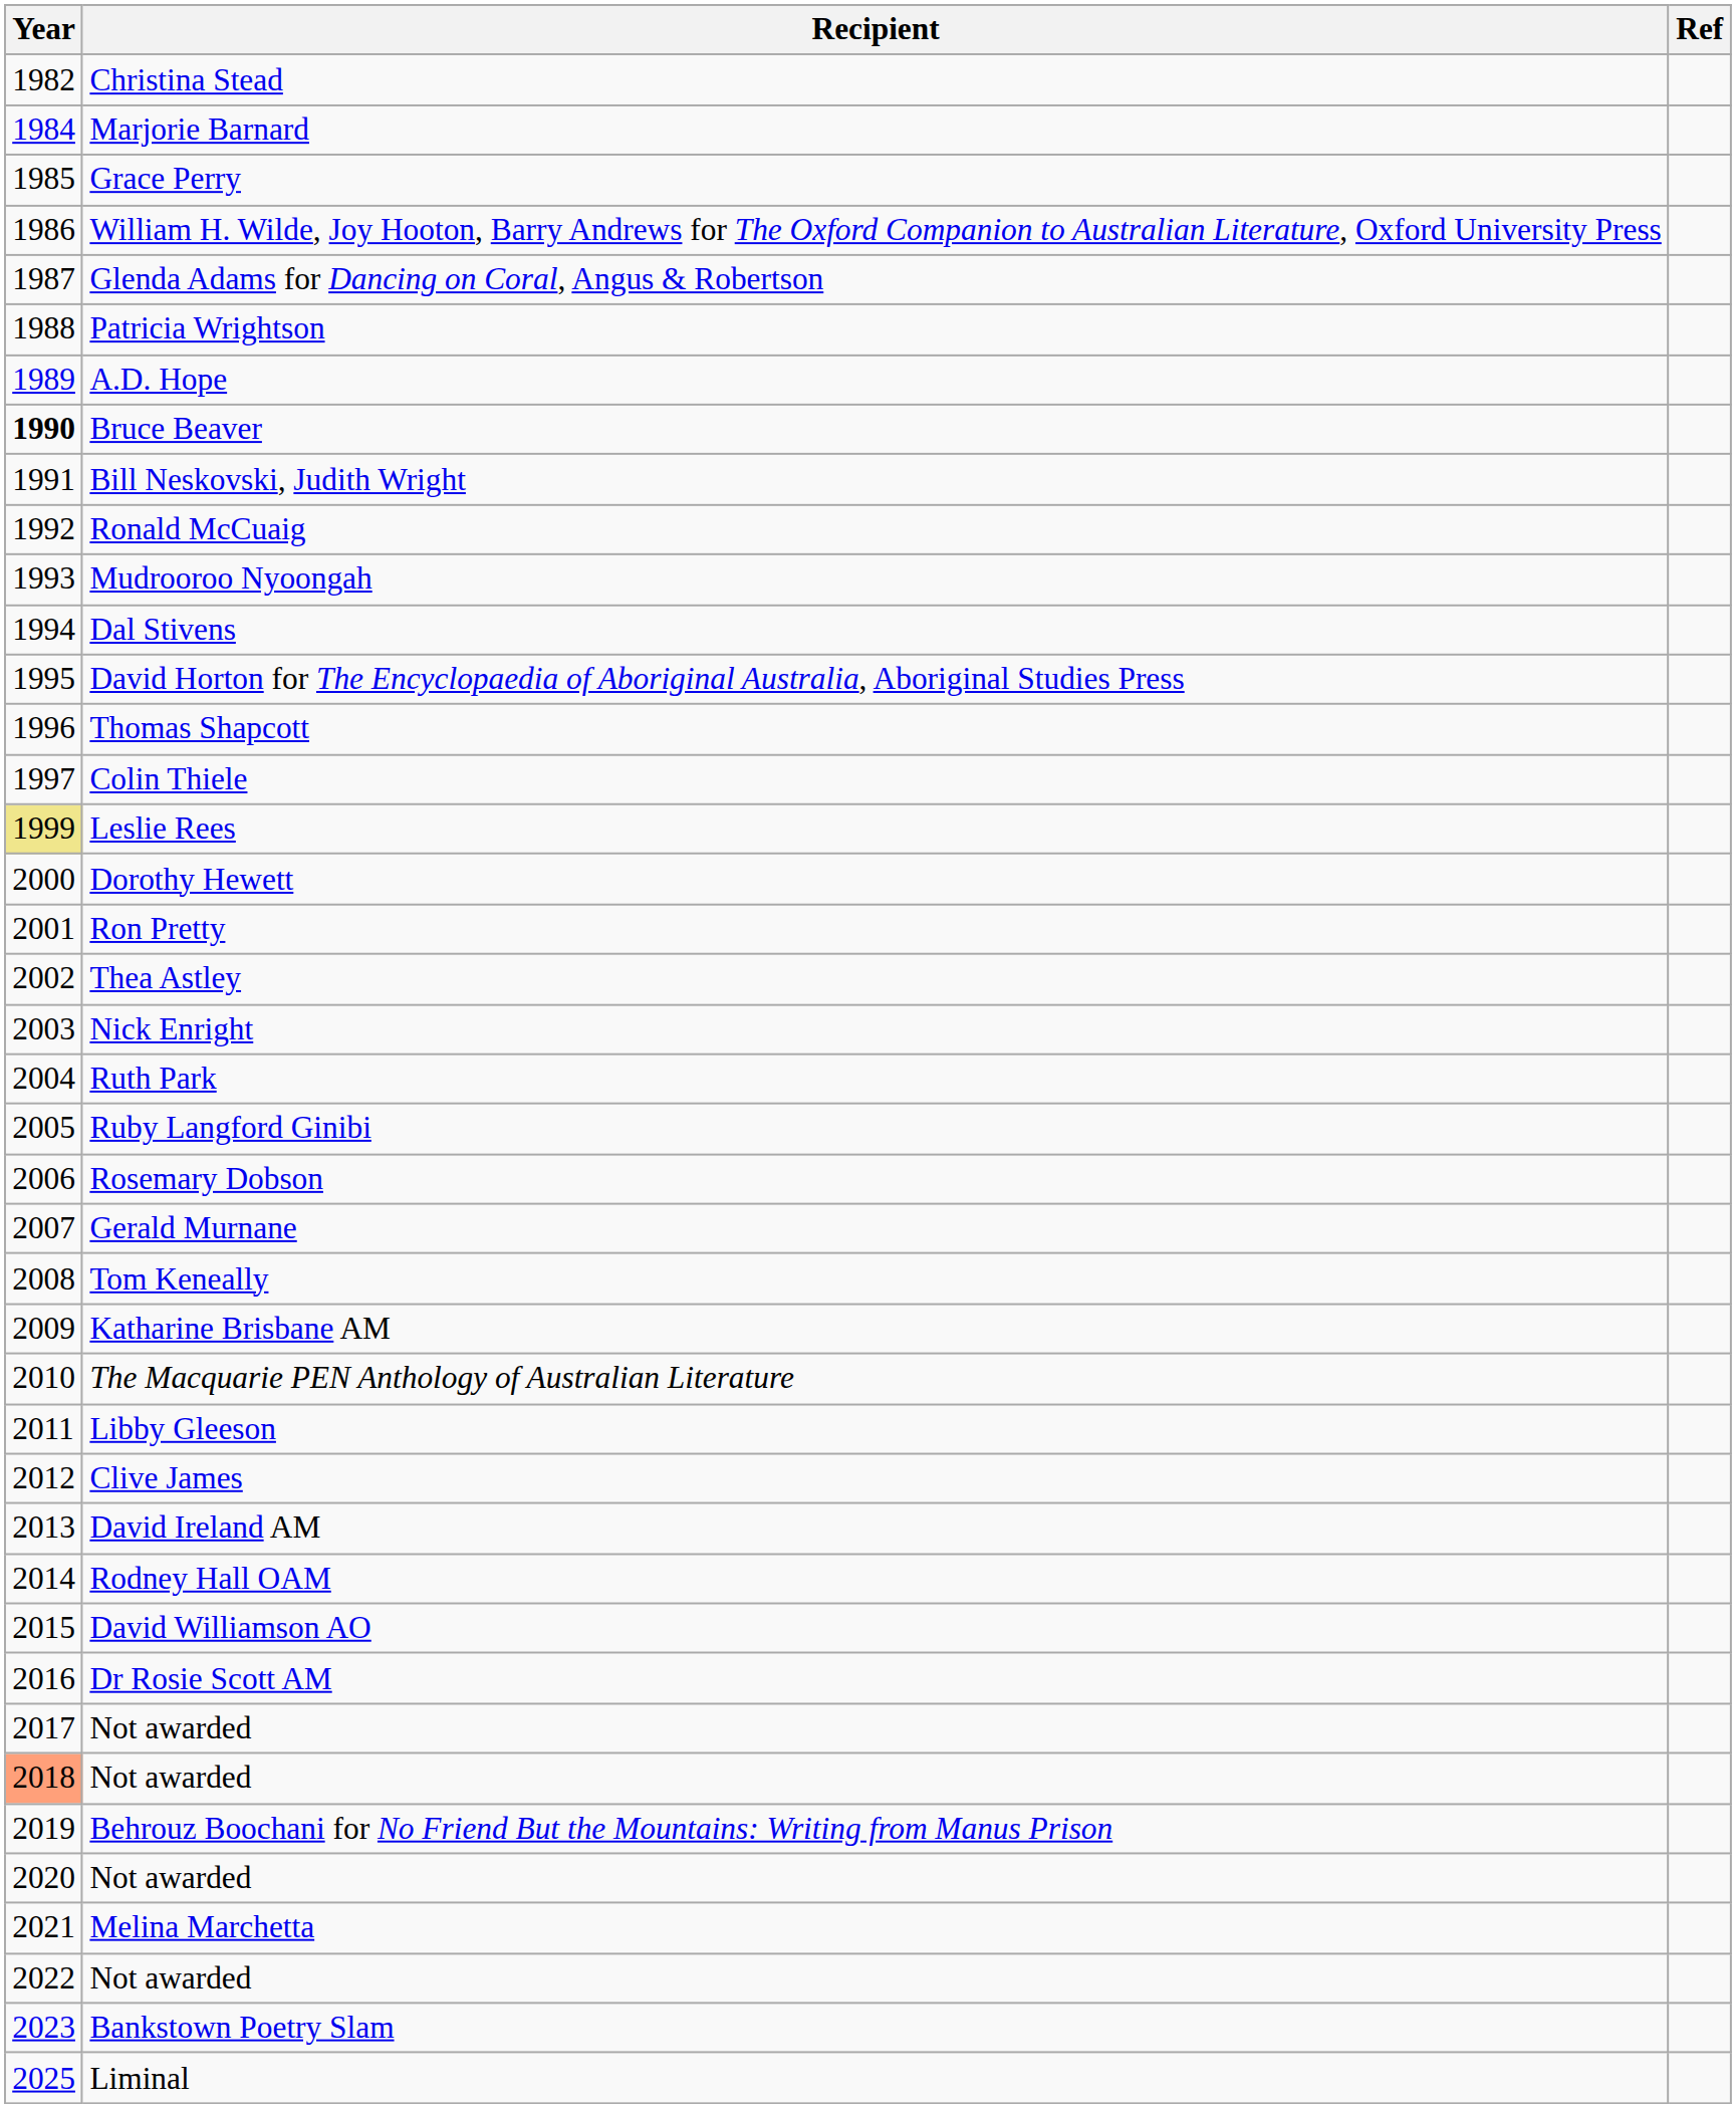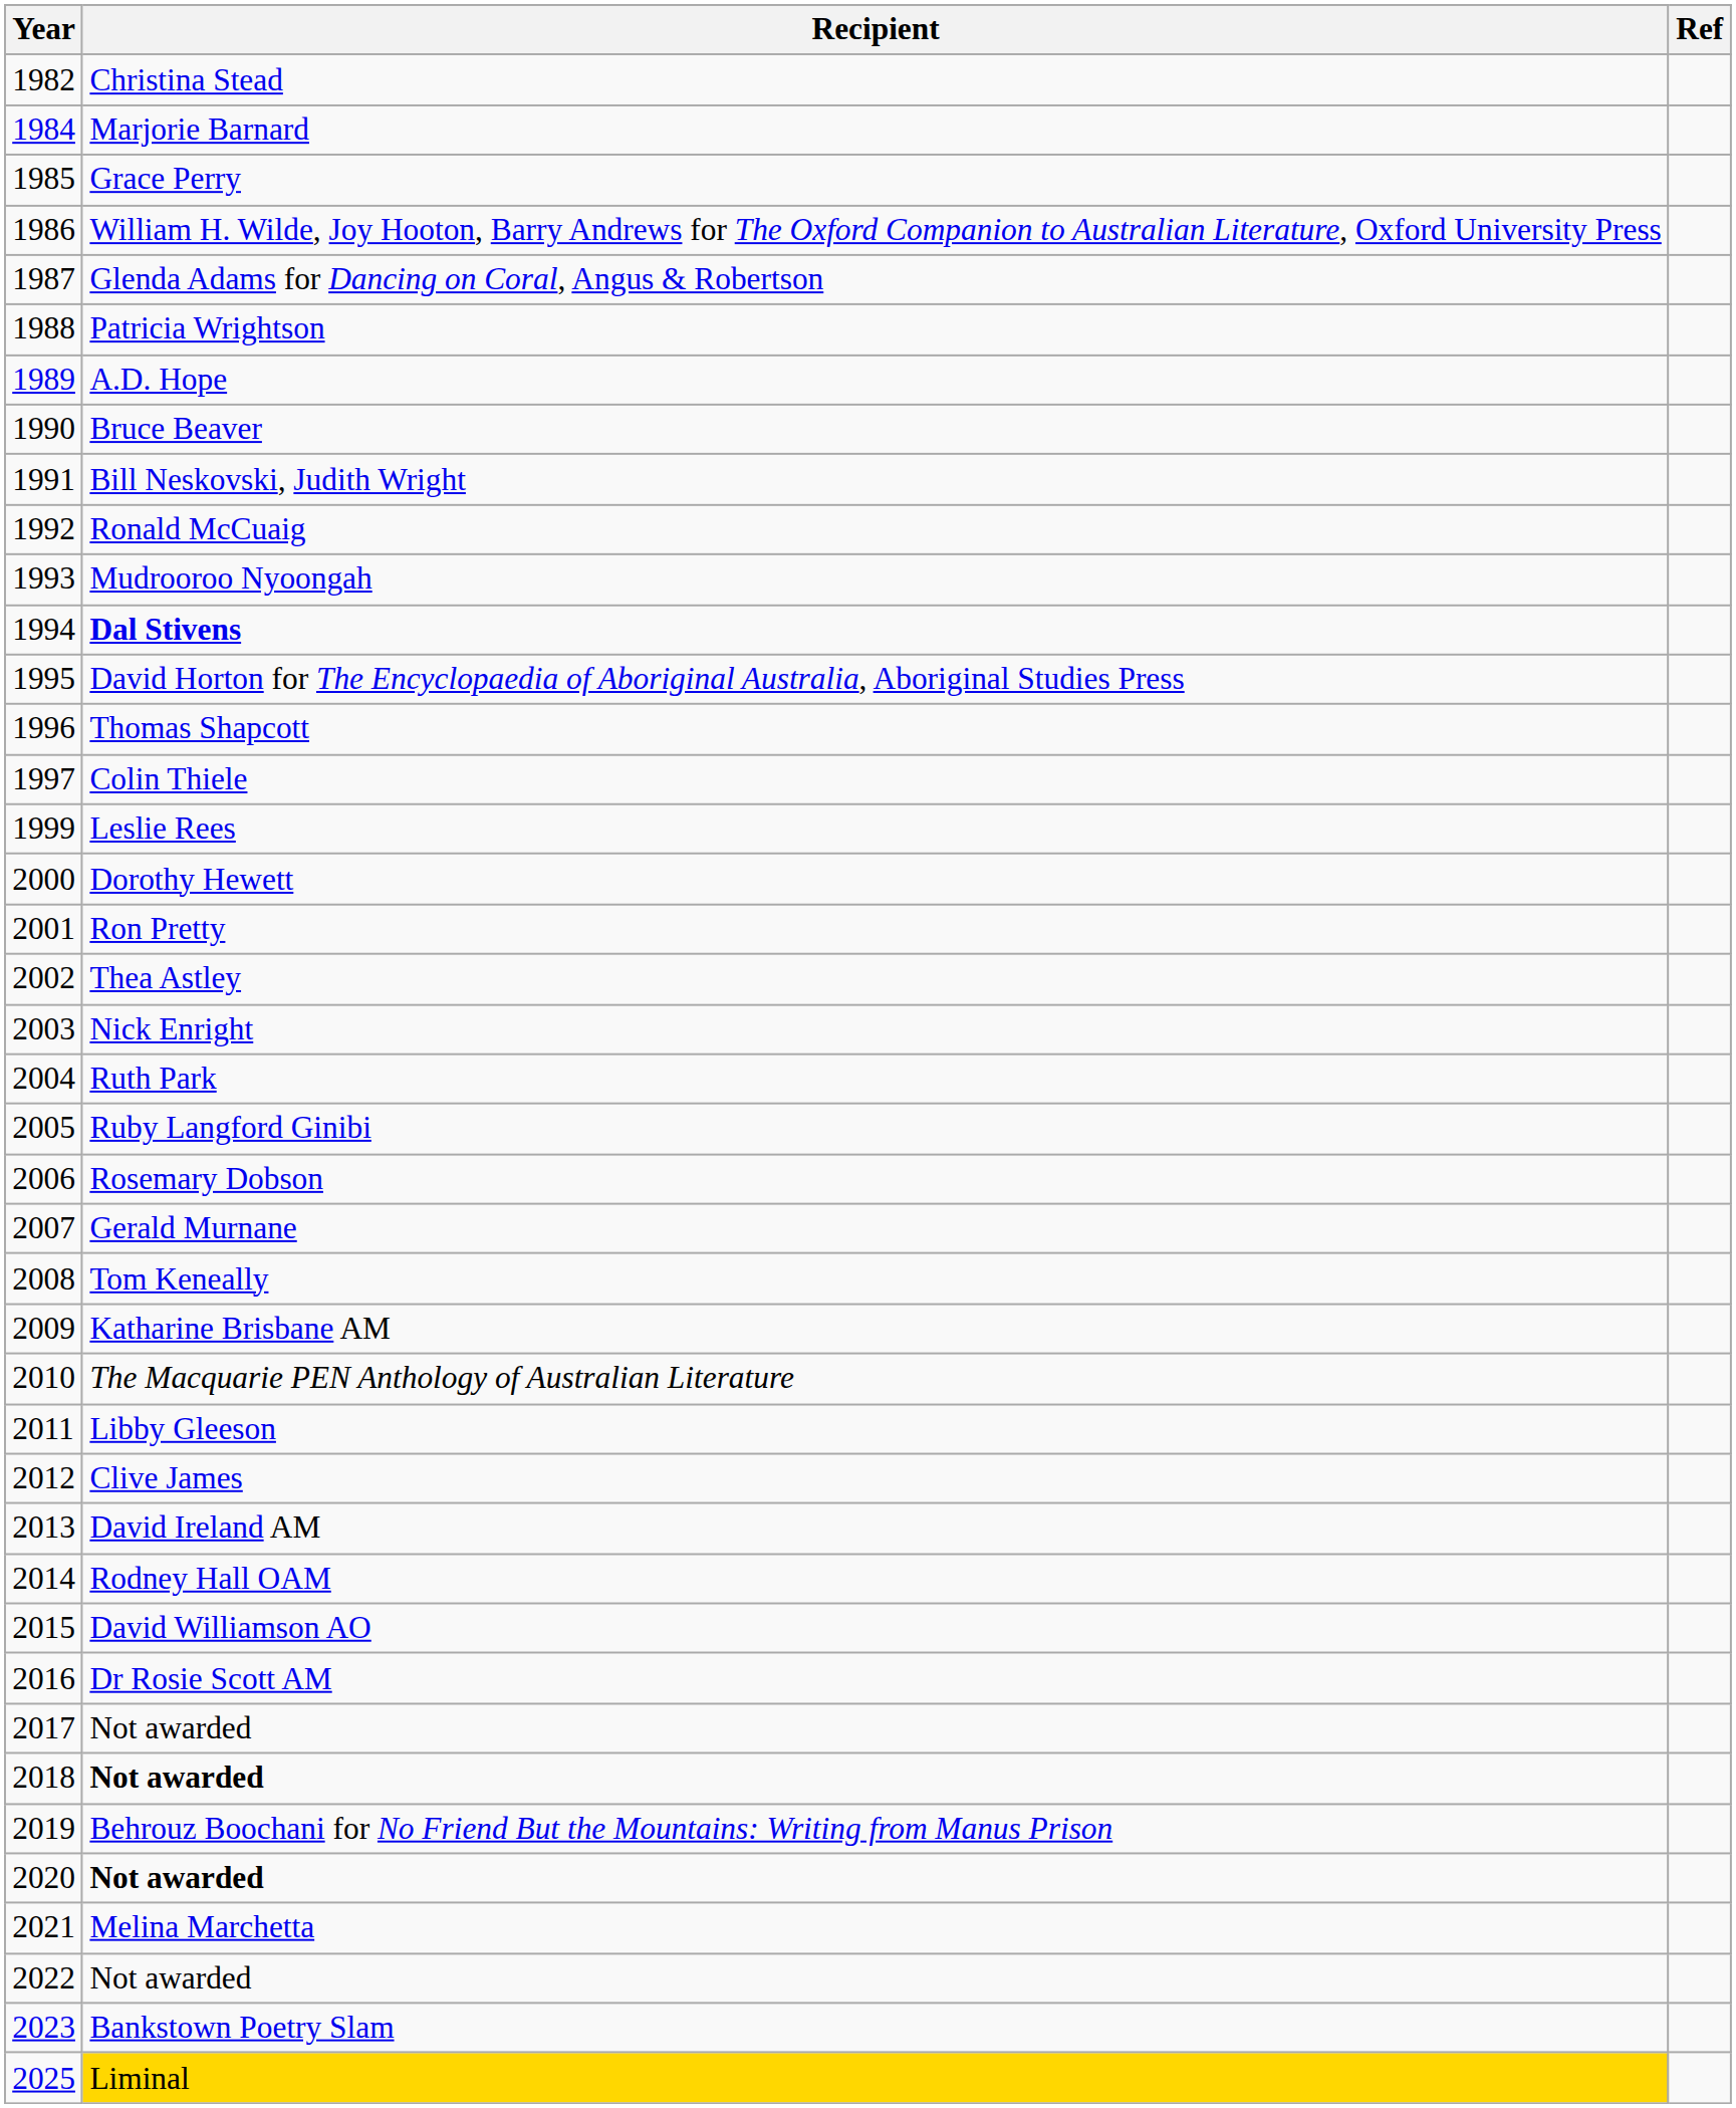Bruce Beaver | Year: bold -> normal
Dal Stivens | Recipient: normal -> bold
Leslie Rees | Year: khaki background -> no background
2018 / Not awarded | Year: lightsalmon background -> no background
2018 / Not awarded | Recipient: normal -> bold
2020 / Not awarded | Recipient: normal -> bold
Liminal | Recipient: no background -> gold background
